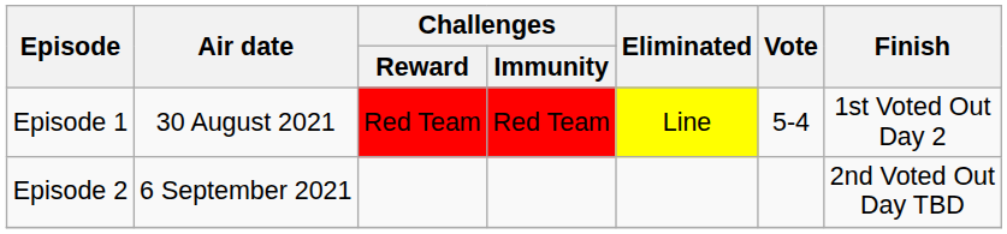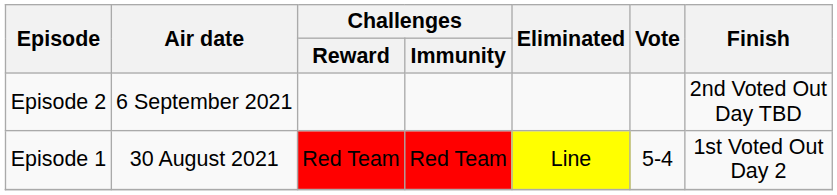rows swapped: Episode 1 <-> Episode 2
